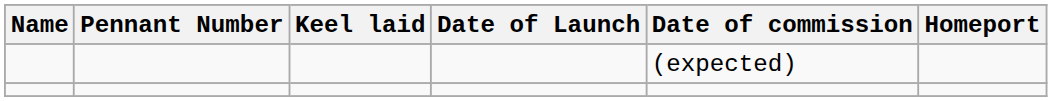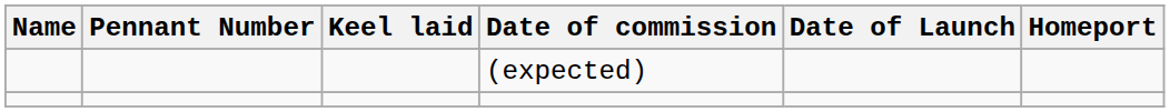columns swapped: Date of Launch <-> Date of commission
